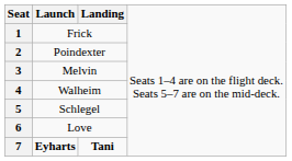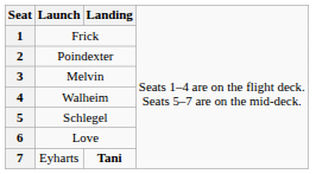7 | column 2: bold -> normal
